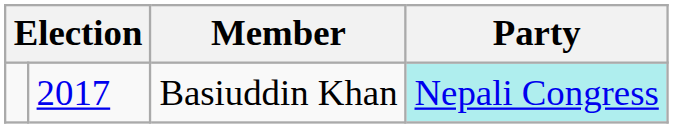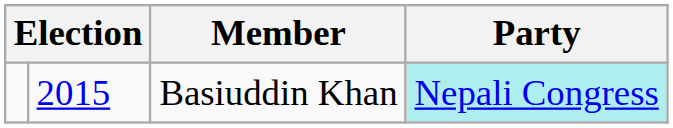Basiuddin Khan | column 2: 2017 -> 2015
